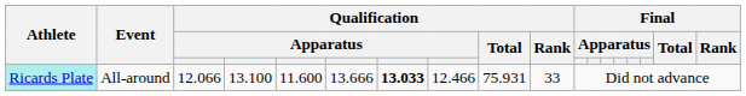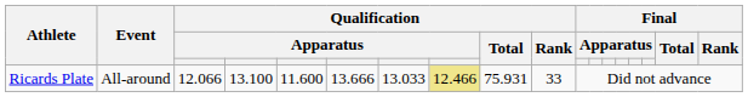row 4 | Athlete: paleturquoise background -> no background
row 4 | column 7: bold -> normal
row 4 | column 8: no background -> khaki background
